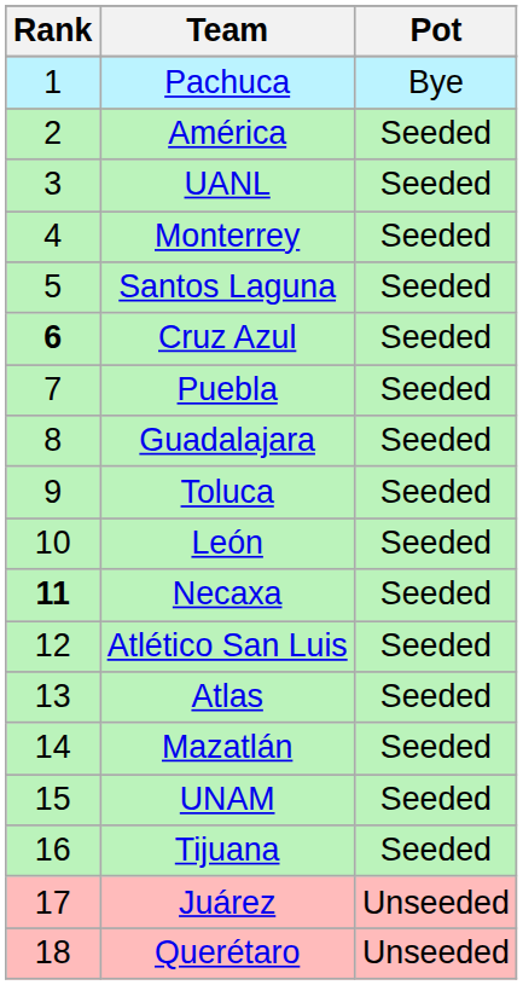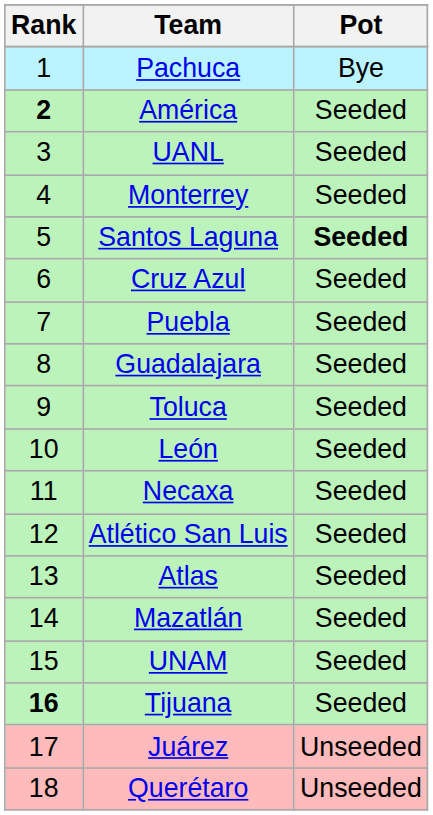América | Rank: normal -> bold
Santos Laguna | Pot: normal -> bold
Cruz Azul | Rank: bold -> normal
Necaxa | Rank: bold -> normal
Tijuana | Rank: normal -> bold
